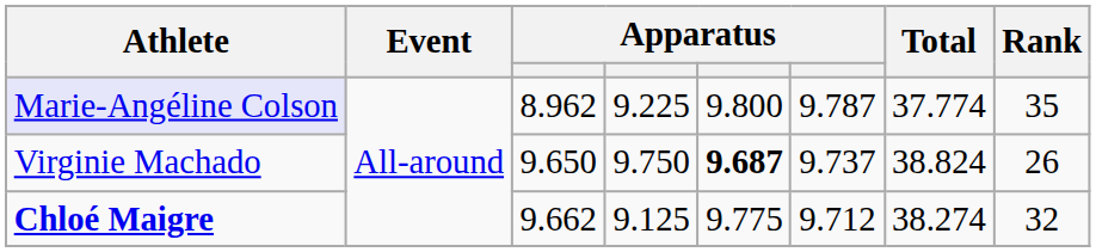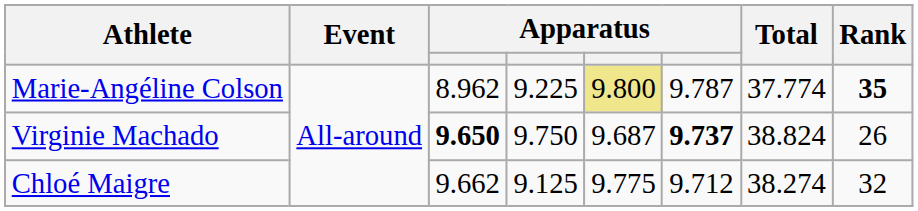row 3 | Athlete: lavender background -> no background
row 3 | column 5: no background -> khaki background
row 3 | Rank: normal -> bold
row 4 | column 3: normal -> bold
row 4 | column 5: bold -> normal
row 4 | column 6: normal -> bold
row 5 | Athlete: bold -> normal
